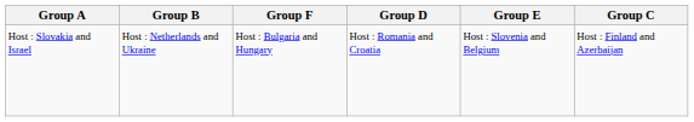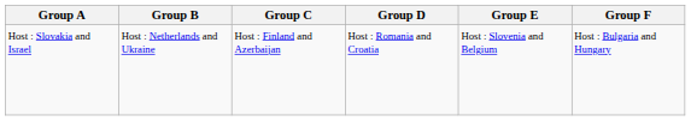columns swapped: Group C <-> Group F
